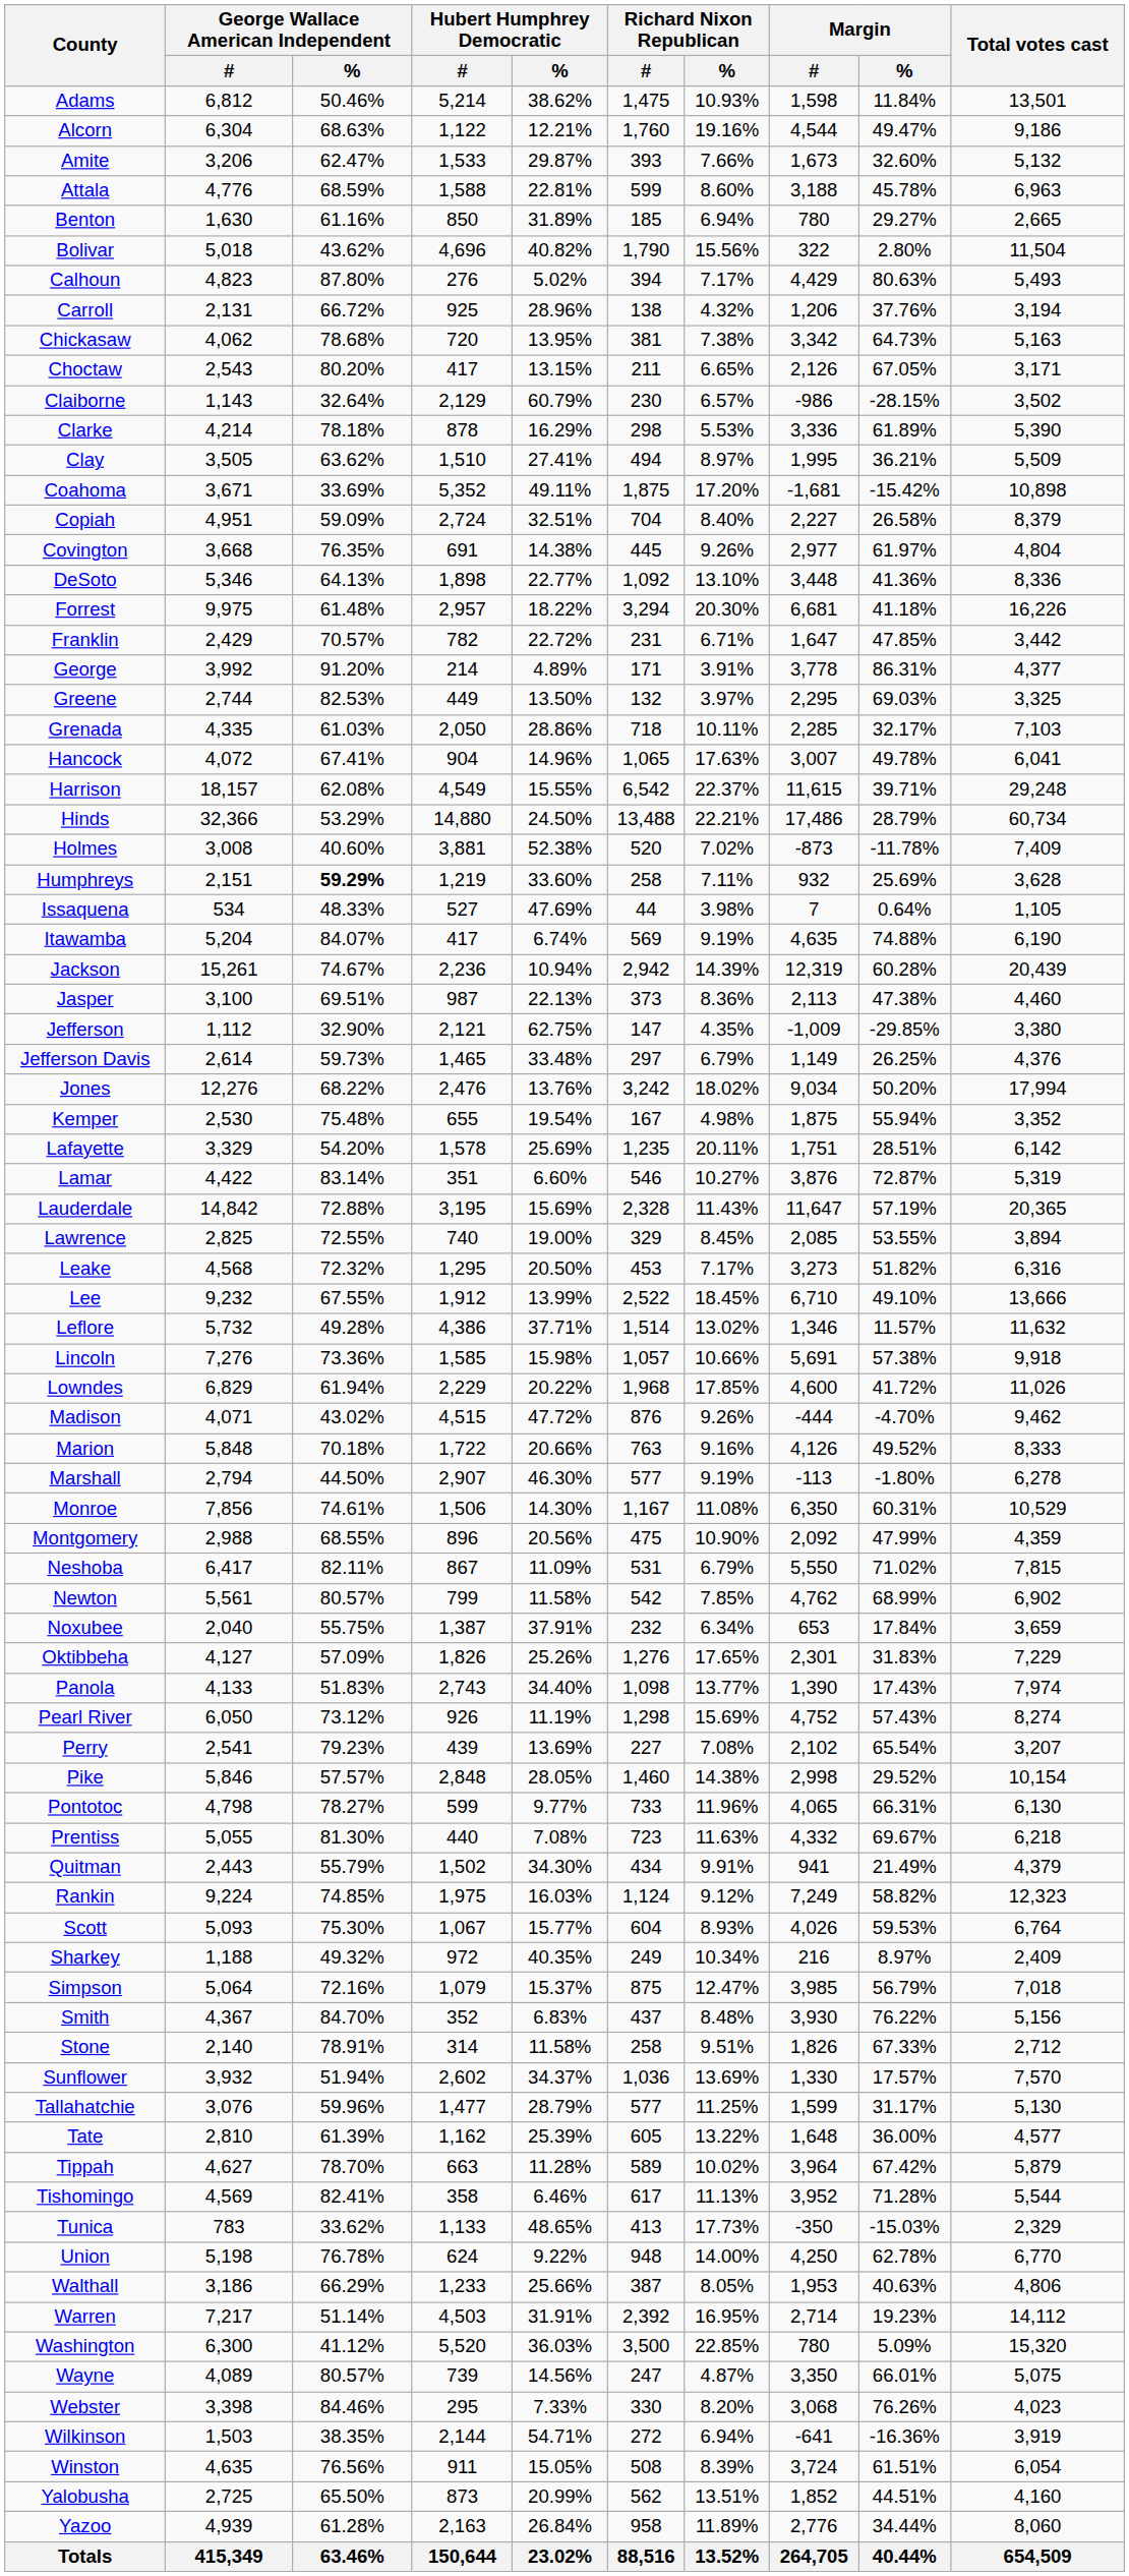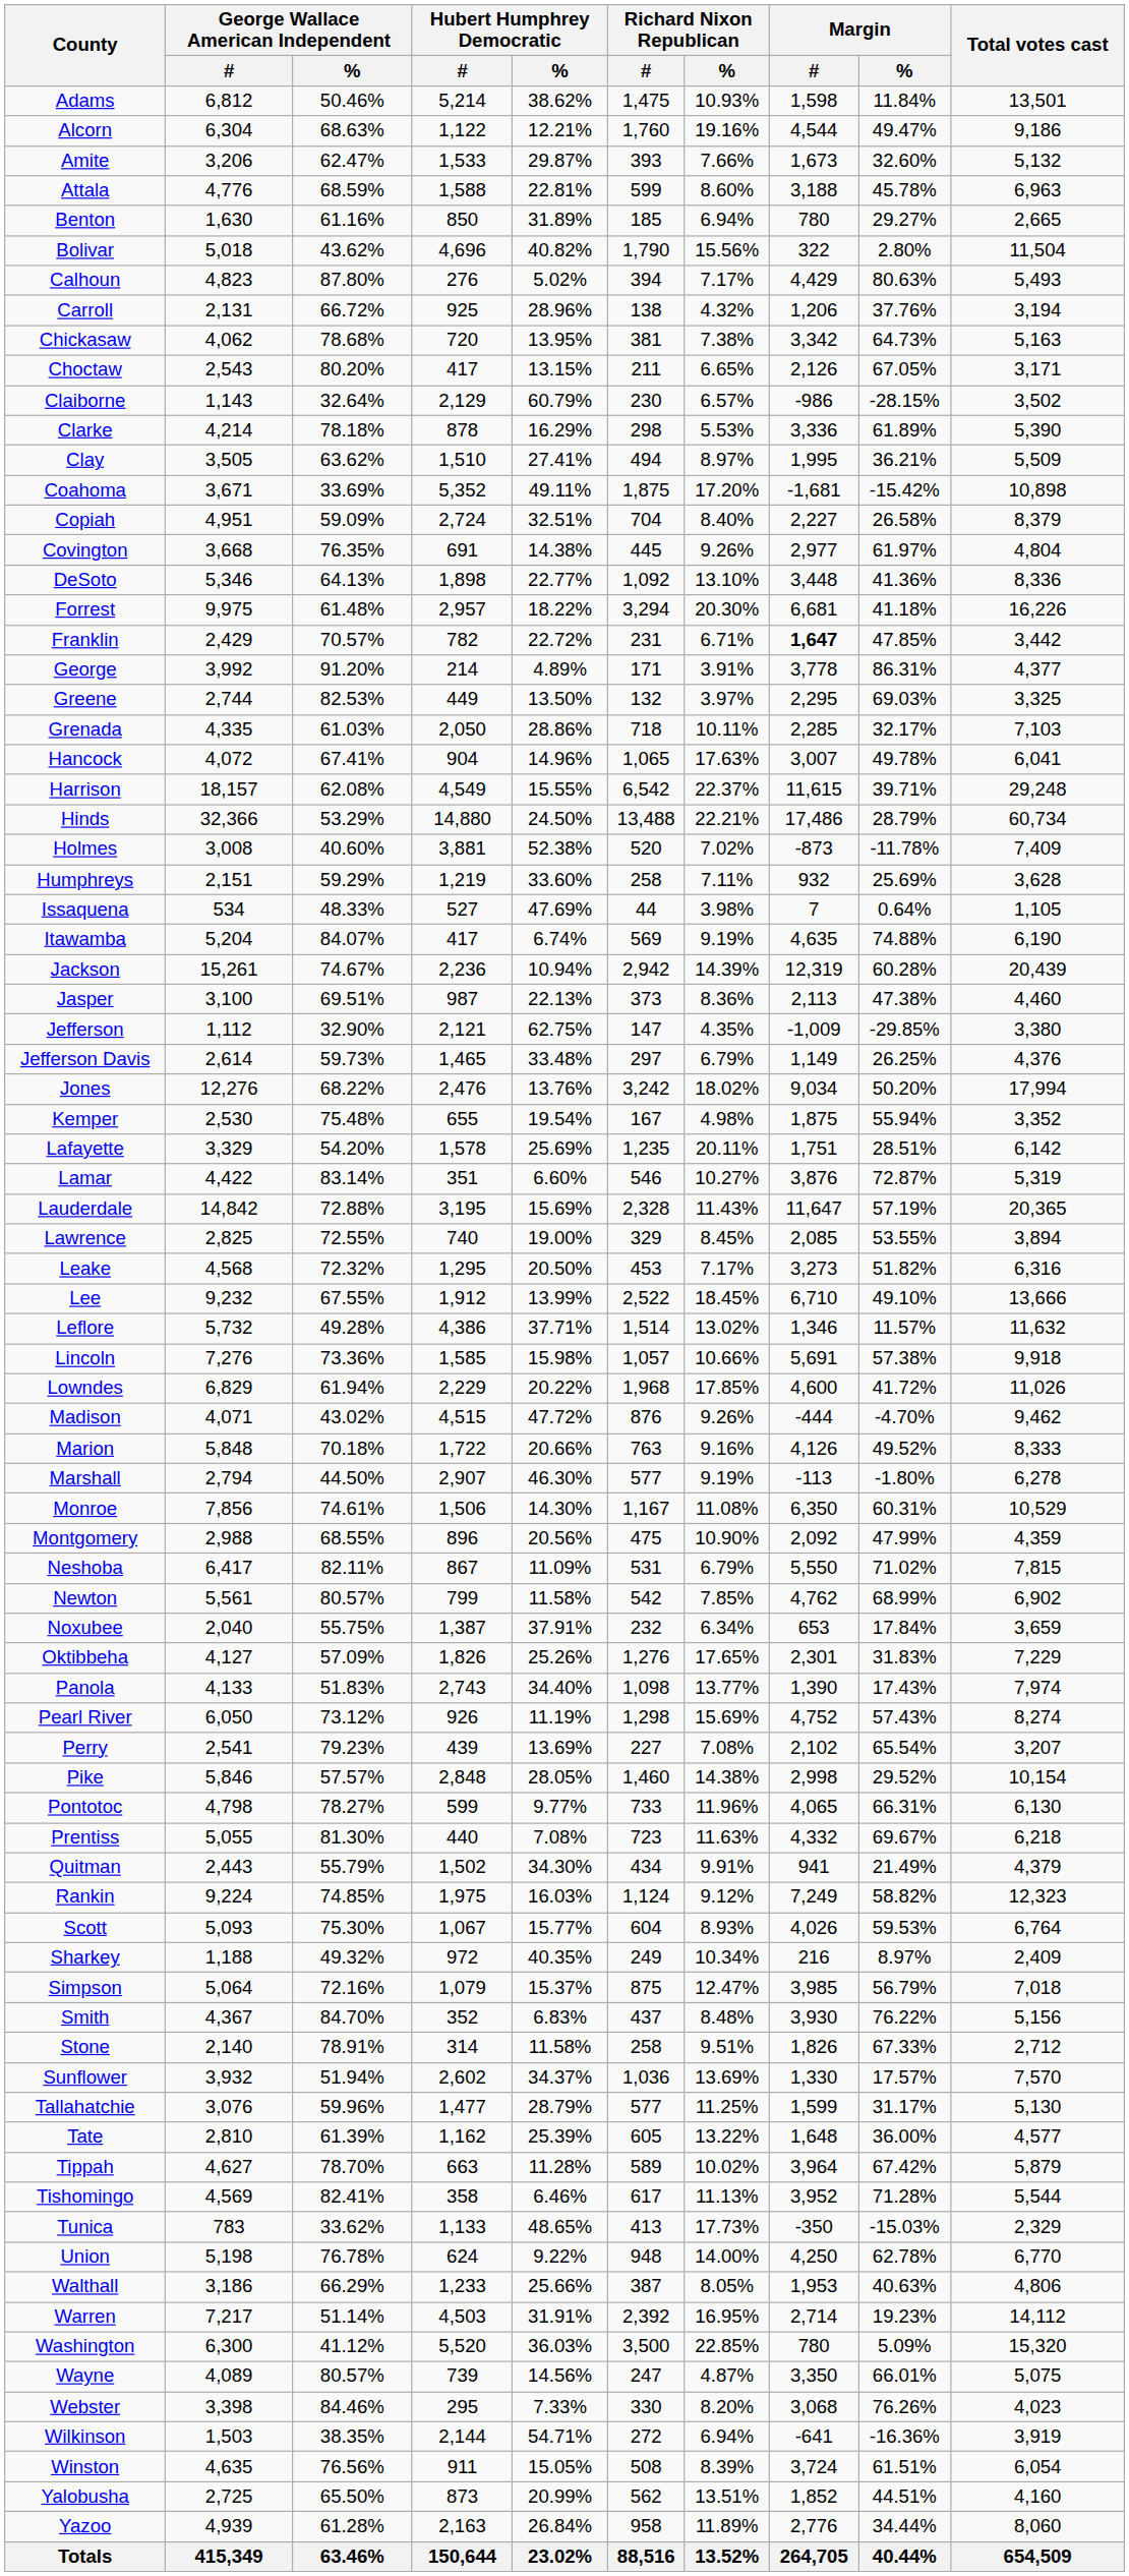Franklin | Margin / #: normal -> bold
Humphreys | George Wallace American Independent / %: bold -> normal
